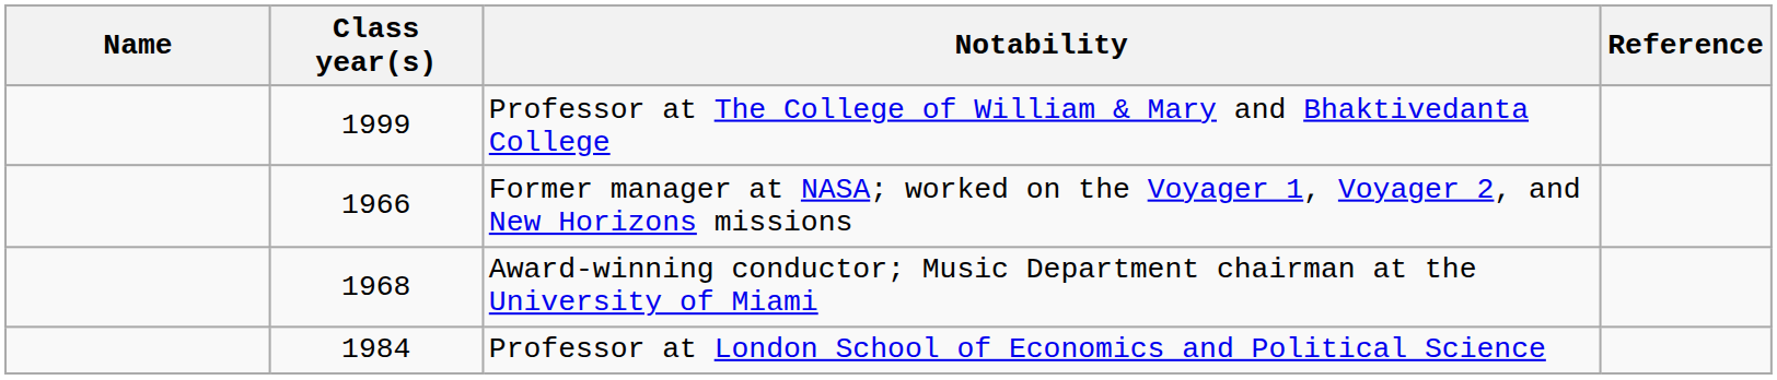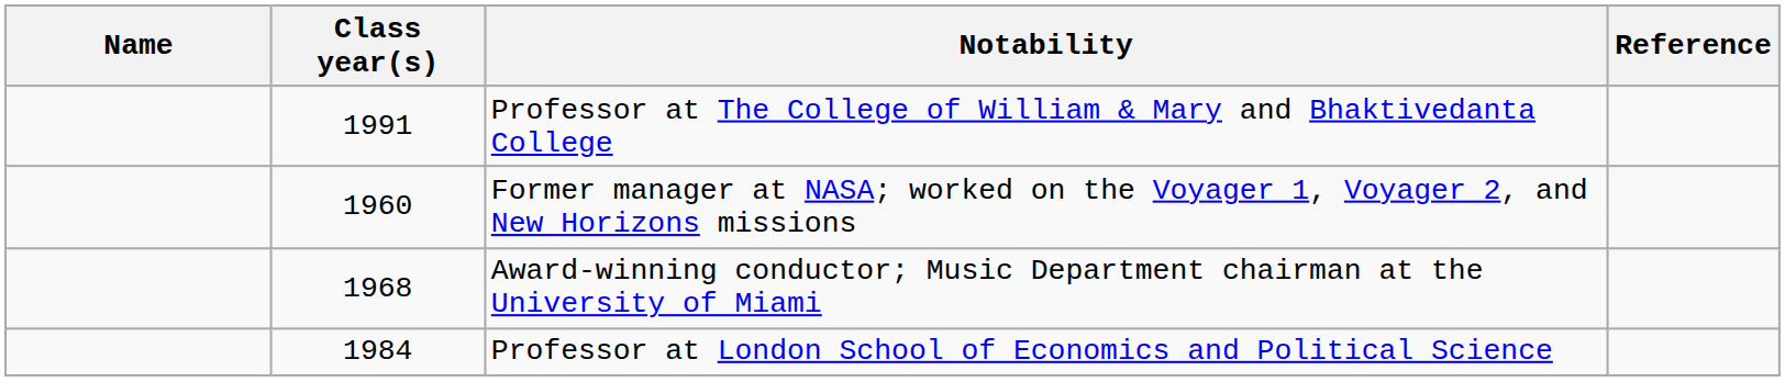row 2 | Class year(s): 1999 -> 1991
row 3 | Class year(s): 1966 -> 1960
